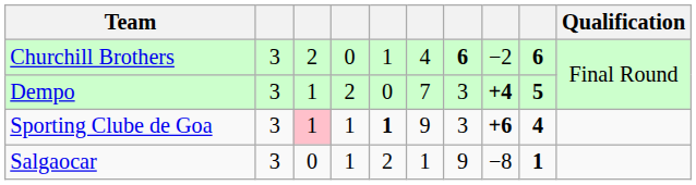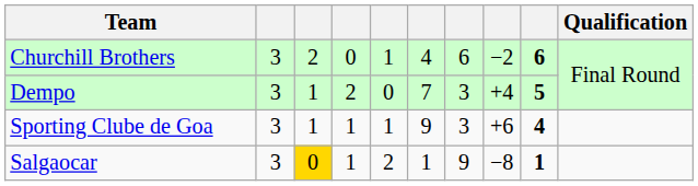Churchill Brothers | column 7: bold -> normal
Dempo | column 8: bold -> normal
Sporting Clube de Goa | column 3: pink background -> no background
Sporting Clube de Goa | column 5: bold -> normal
Sporting Clube de Goa | column 8: bold -> normal
Salgaocar | column 3: no background -> gold background
